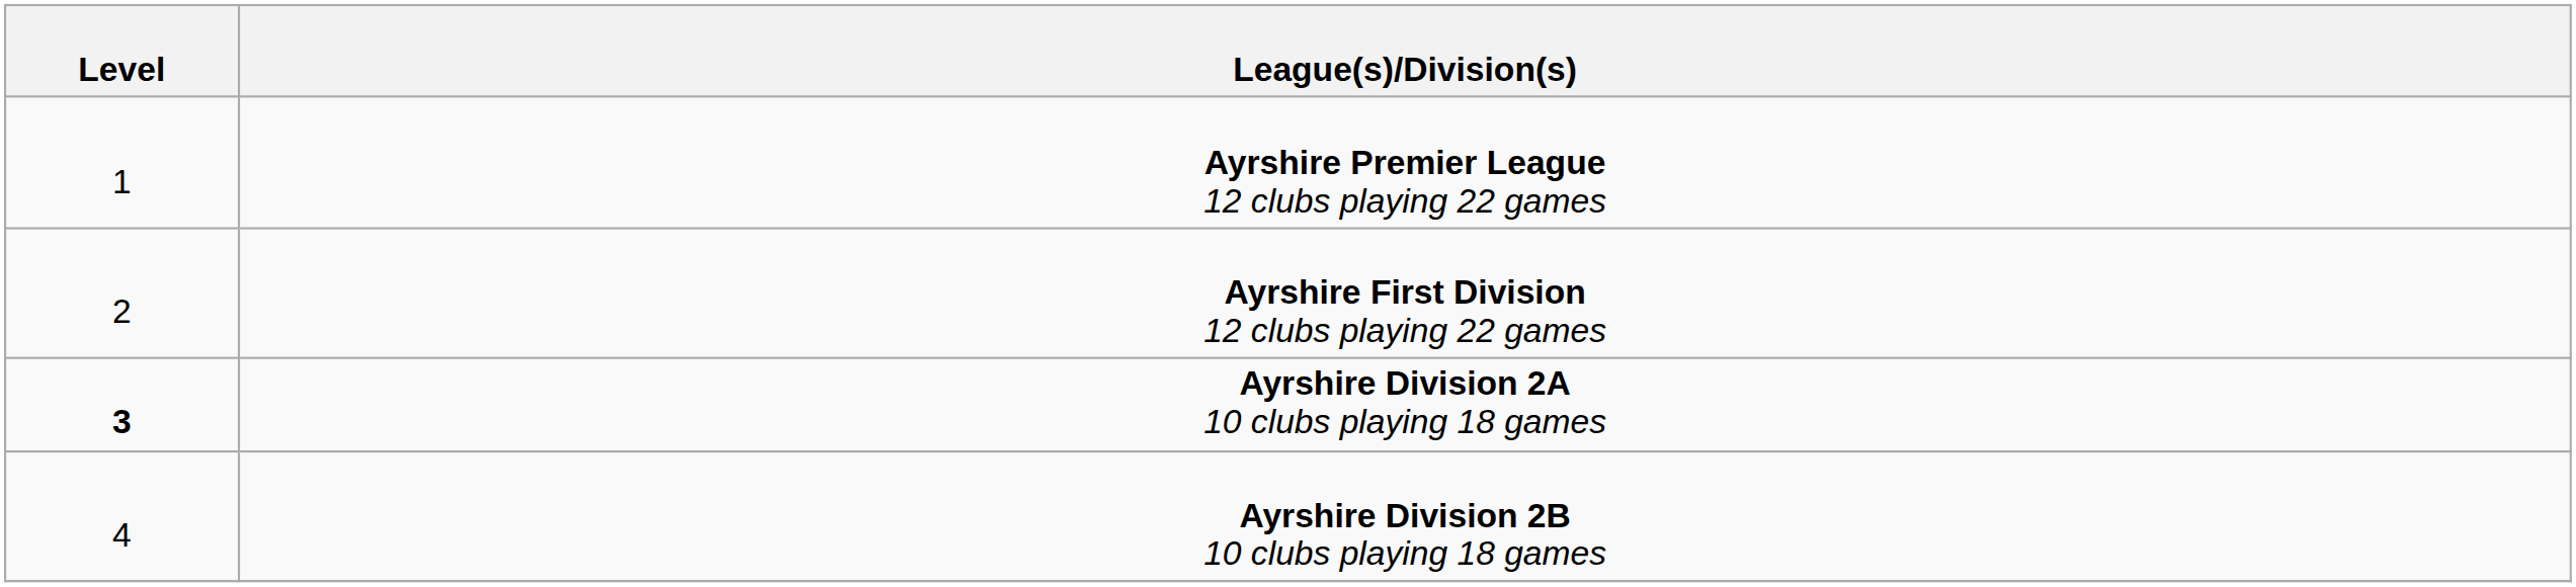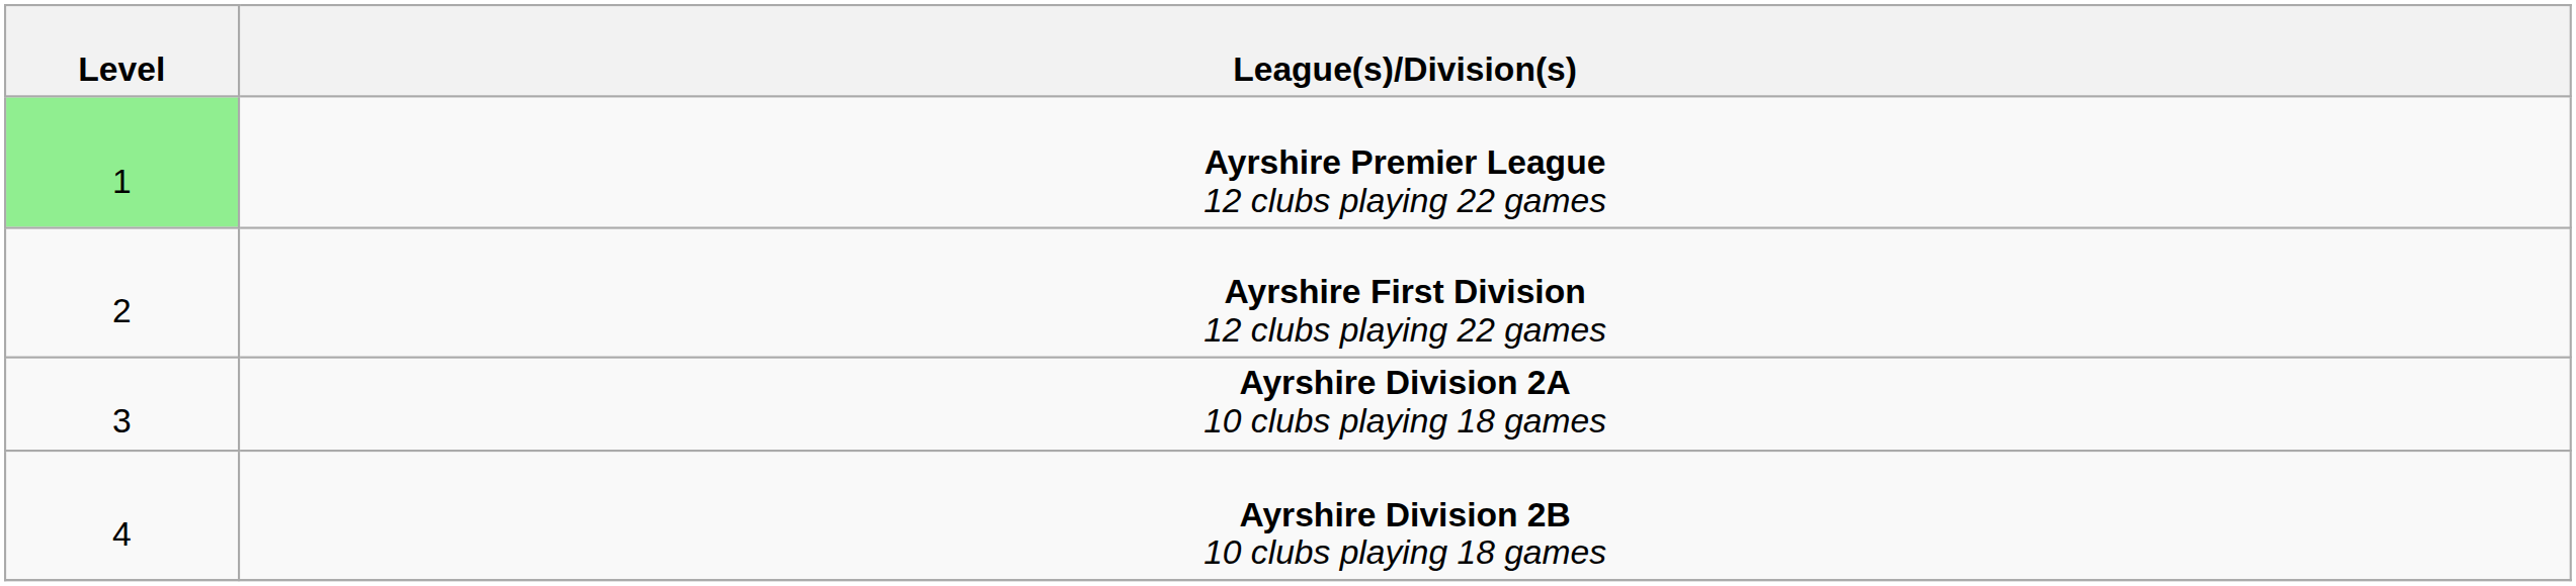Ayrshire Premier League 12 clubs playing 22 games | Level: no background -> lightgreen background
Ayrshire Division 2A 10 clubs playing 18 games | Level: bold -> normal
